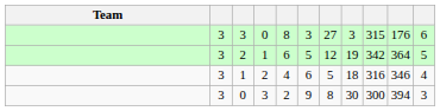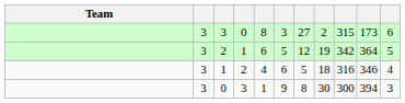row 2 | column 8: 3 -> 2
row 2 | column 10: 176 -> 173
row 5 | column 5: 2 -> 1
